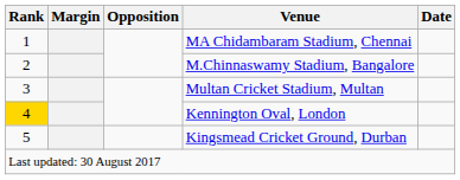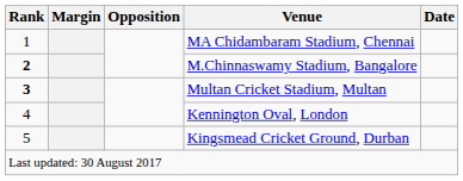M.Chinnaswamy Stadium, Bangalore | Rank: normal -> bold
Multan Cricket Stadium, Multan | Rank: normal -> bold
Kennington Oval, London | Rank: gold background -> no background
